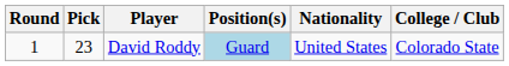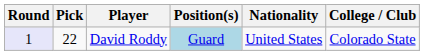David Roddy | Round: no background -> lavender background
David Roddy | Pick: 23 -> 22
